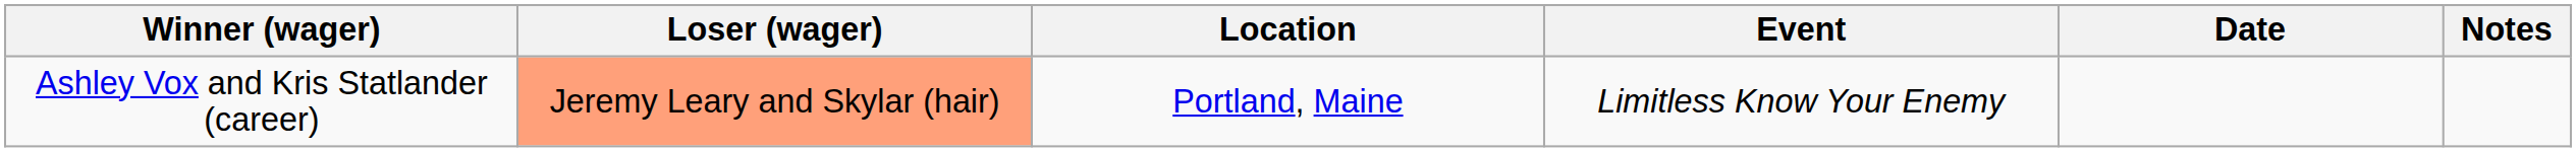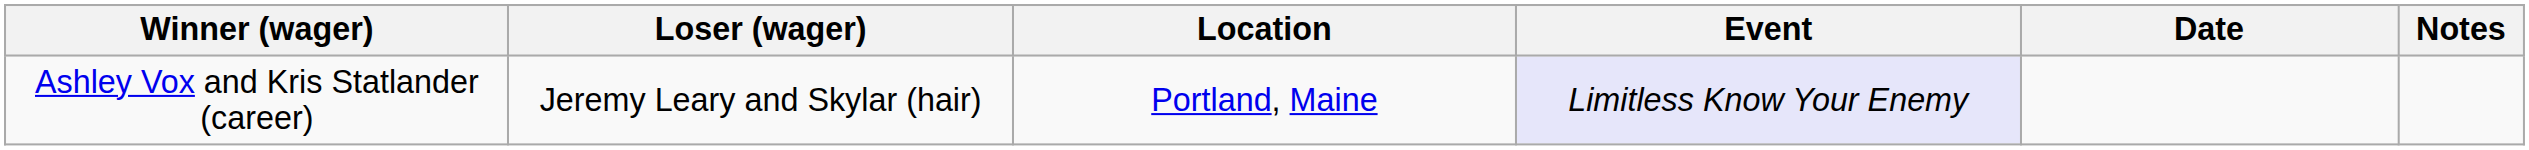row 2 | Loser (wager): lightsalmon background -> no background
row 2 | Event: no background -> lavender background
